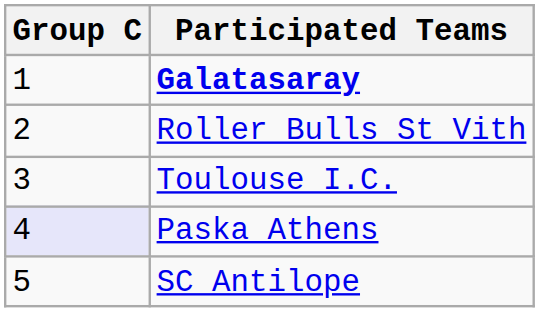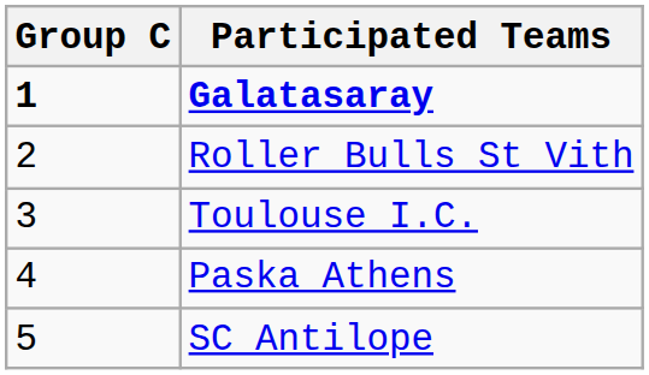Galatasaray | Group C: normal -> bold
Paska Athens | Group C: lavender background -> no background
